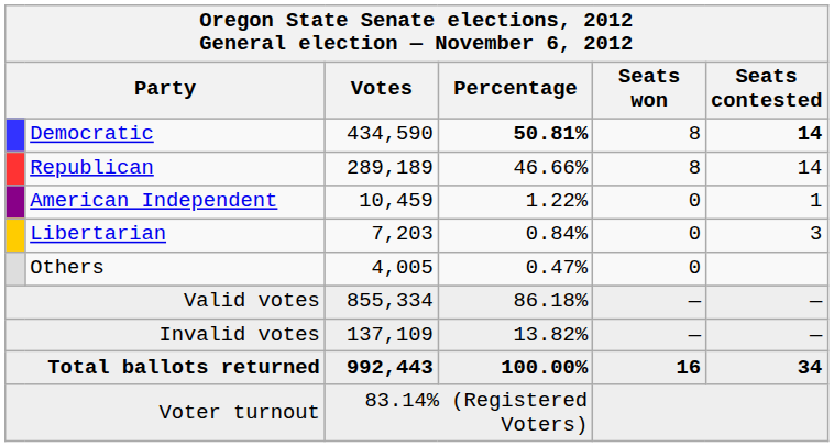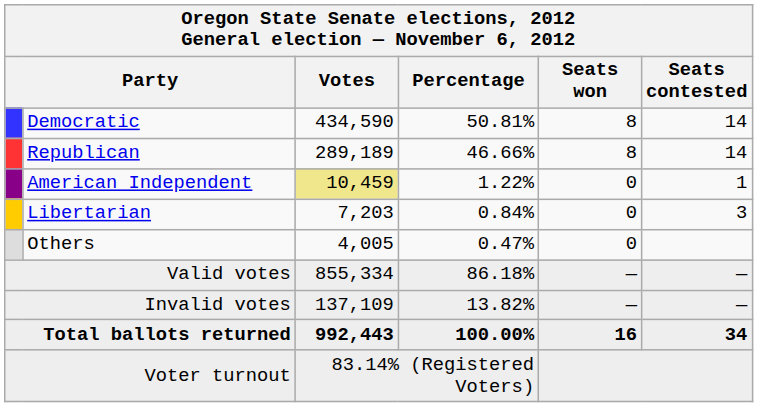Democratic | Percentage: bold -> normal
Democratic | Seats contested: bold -> normal
American Independent | Votes: no background -> khaki background
